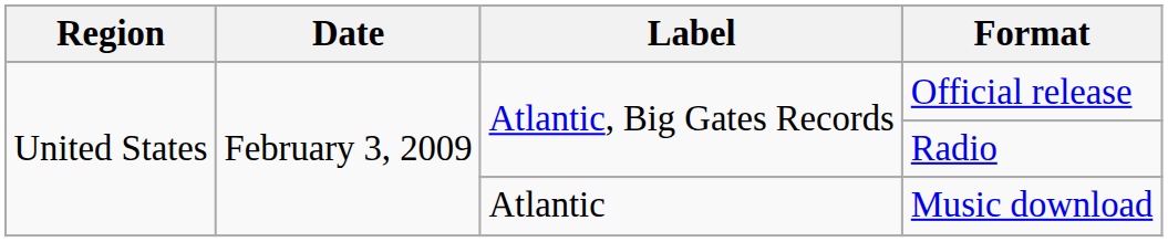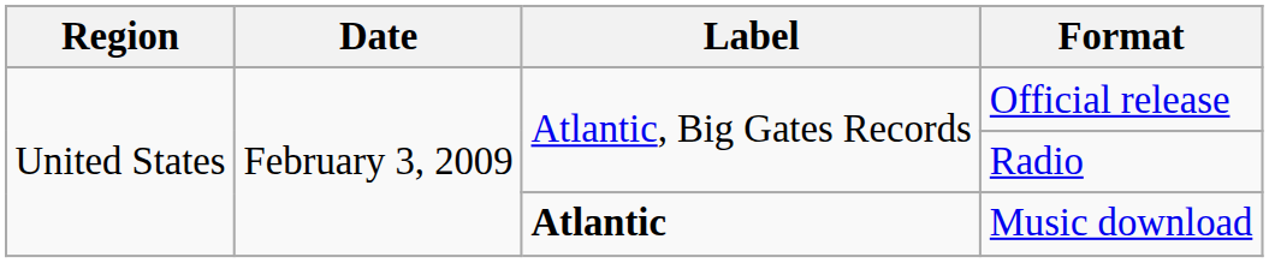Music download | Label: normal -> bold
